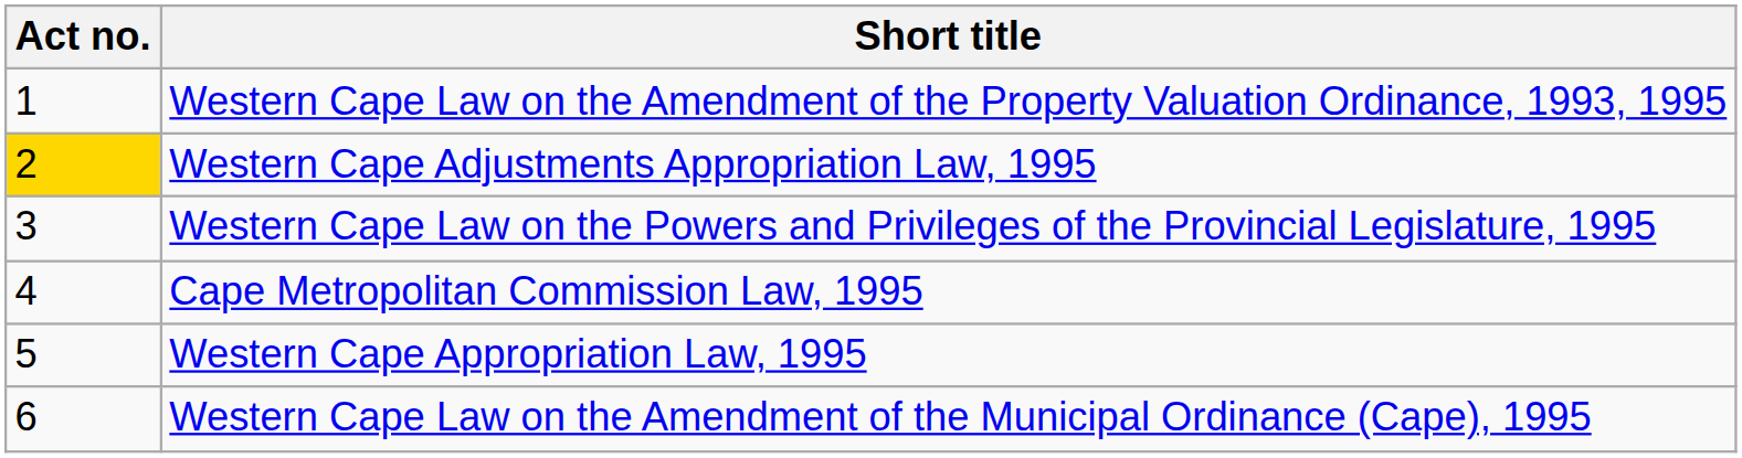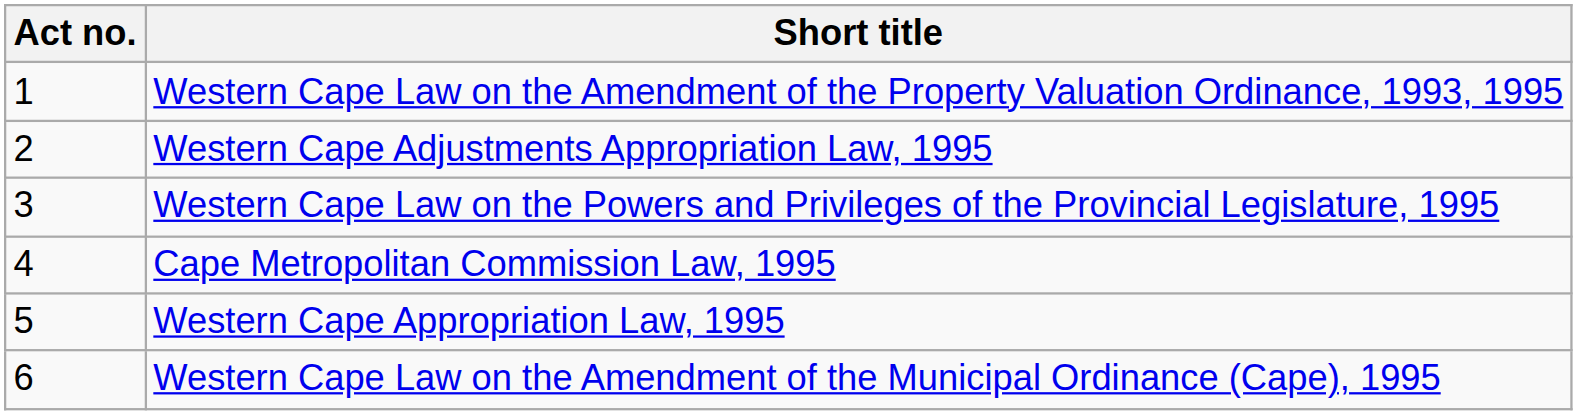Western Cape Adjustments Appropriation Law, 1995 | Act no.: gold background -> no background
